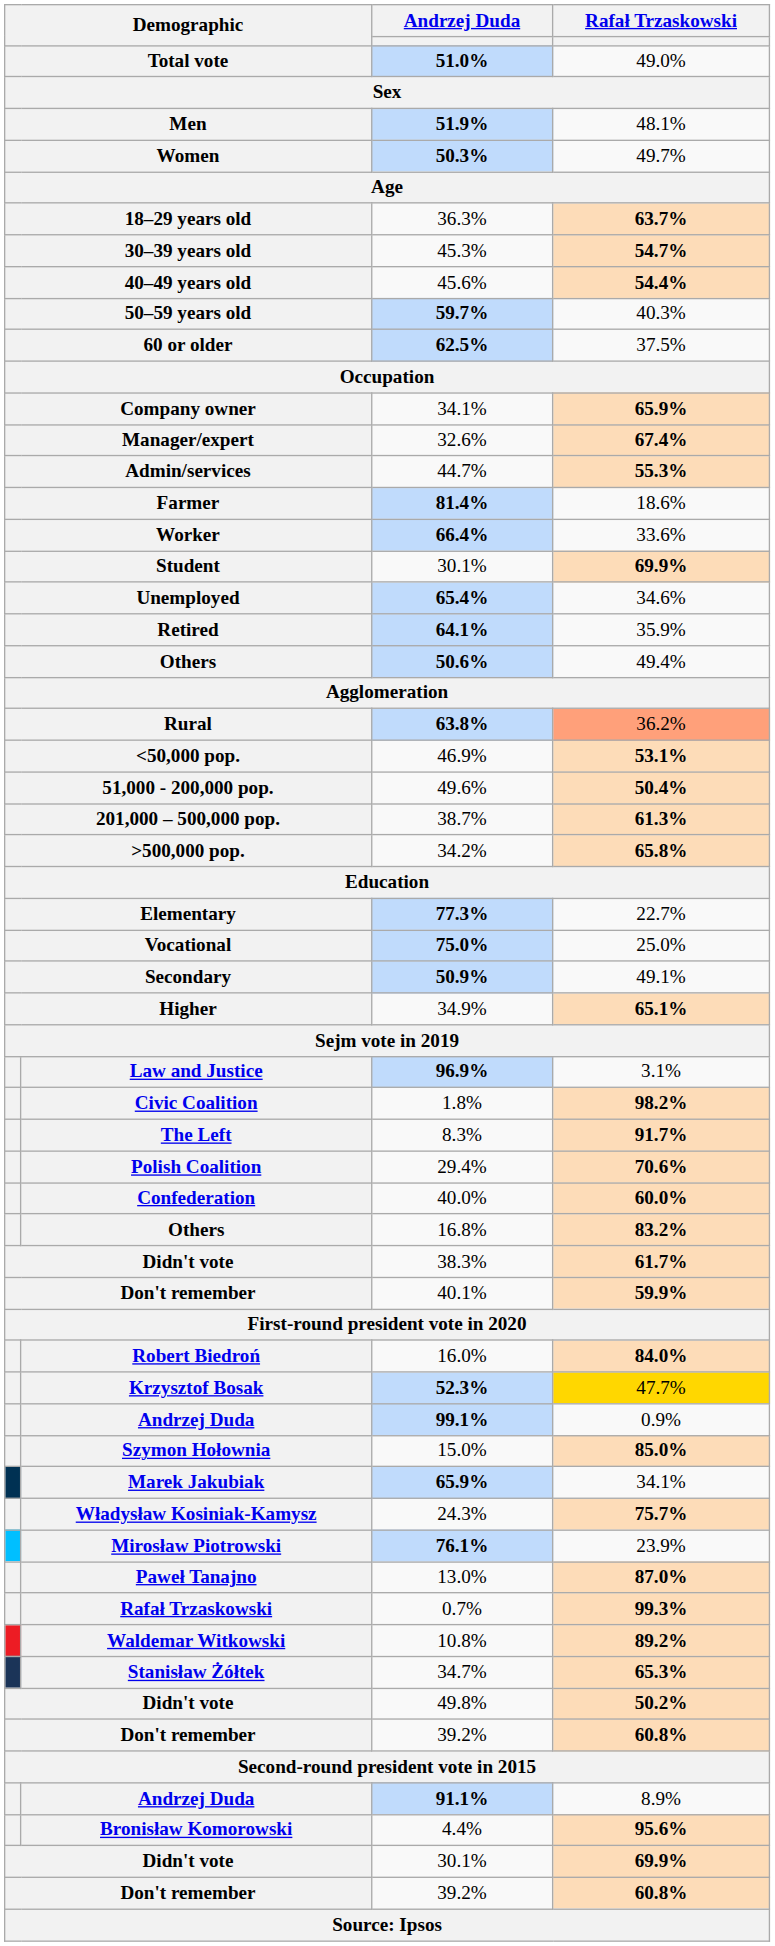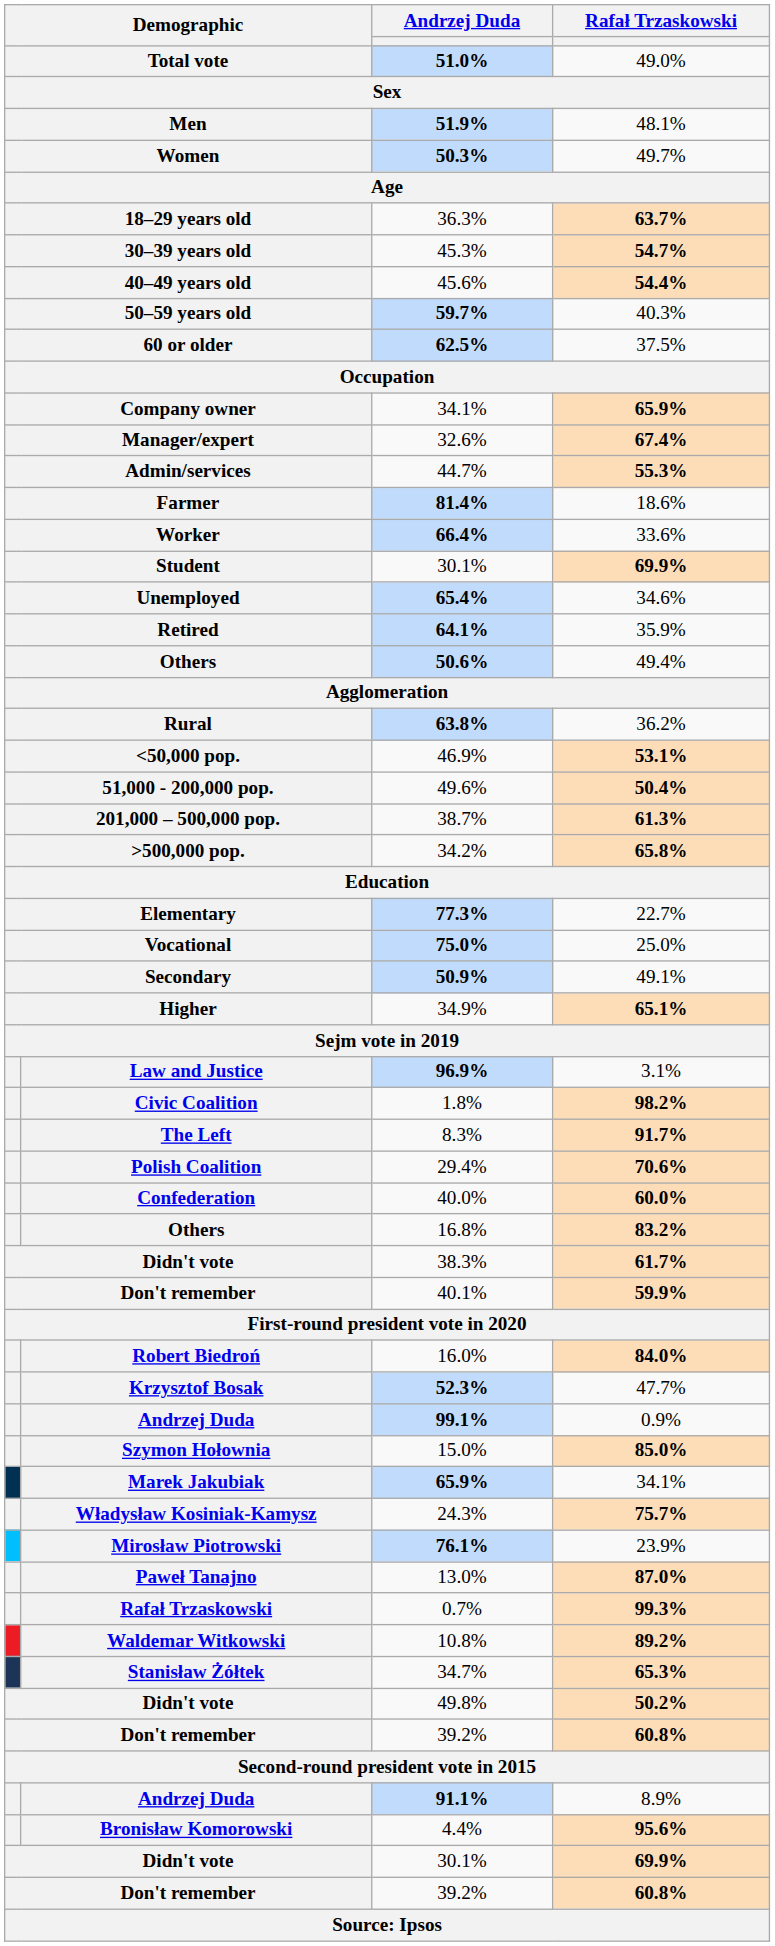63.8% | Rafał Trzaskowski: lightsalmon background -> no background
52.3% | Rafał Trzaskowski: gold background -> no background
